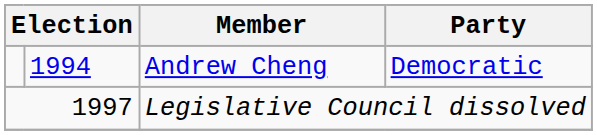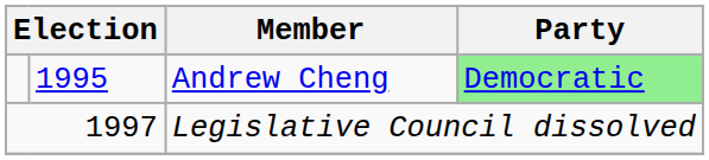Andrew Cheng | column 2: 1994 -> 1995
Andrew Cheng | Party: no background -> lightgreen background
